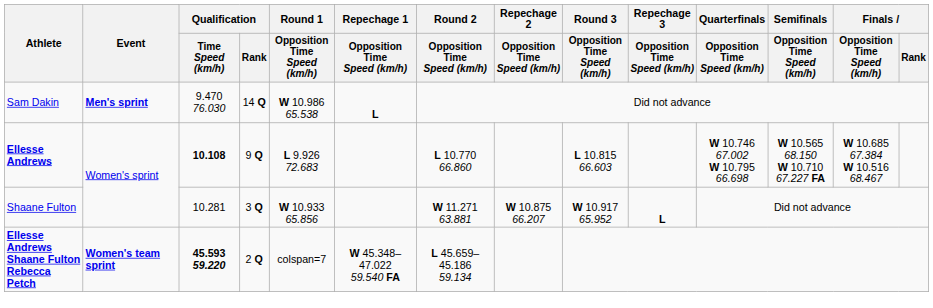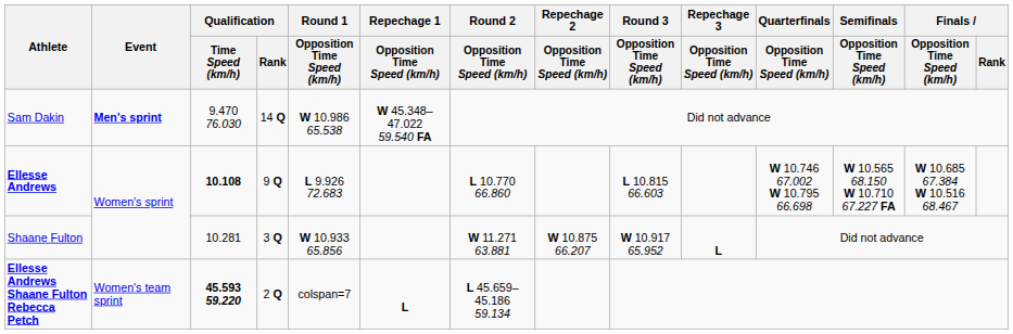Sam Dakin | Repechage 1 / Opposition Time Speed (km/h): L -> W 45.348–47.022 59.540 FA
Ellesse Andrews Shaane Fulton Rebecca Petch | Event: bold -> normal
Ellesse Andrews Shaane Fulton Rebecca Petch | Repechage 1 / Opposition Time Speed (km/h): W 45.348–47.022 59.540 FA -> L
